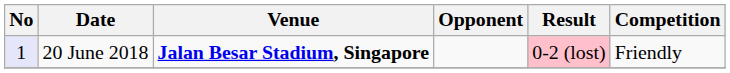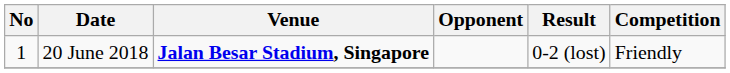20 June 2018 | No: lavender background -> no background
20 June 2018 | Result: pink background -> no background
